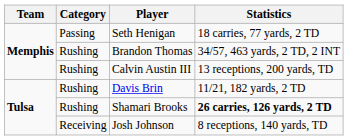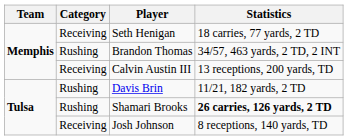Seth Henigan | Category: Passing -> Receiving
Calvin Austin III | Category: Rushing -> Receiving
